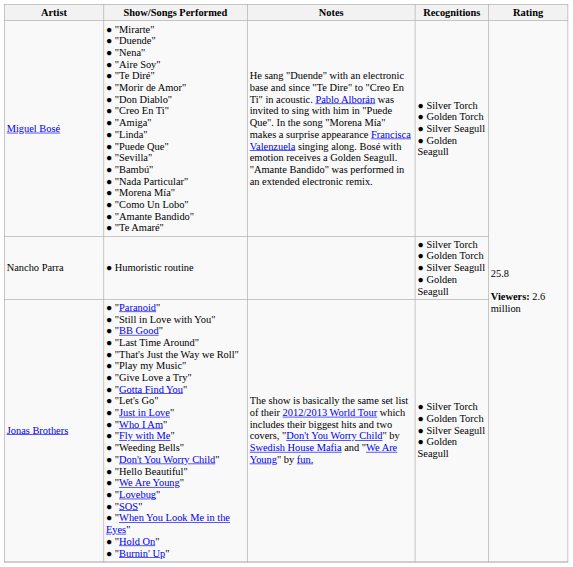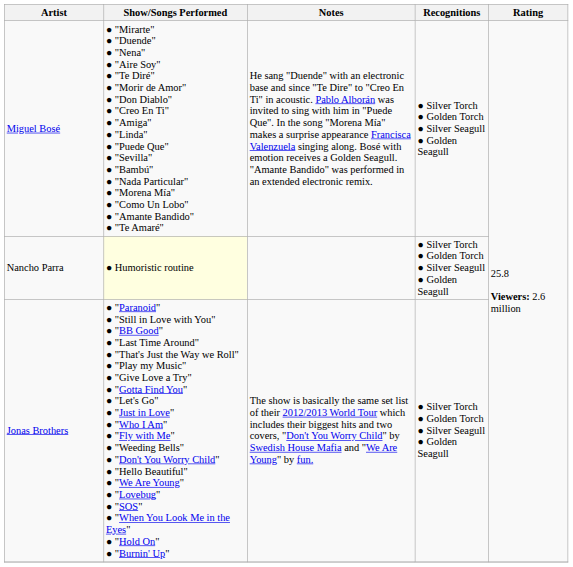Nancho Parra | Show/Songs Performed: no background -> lightyellow background
